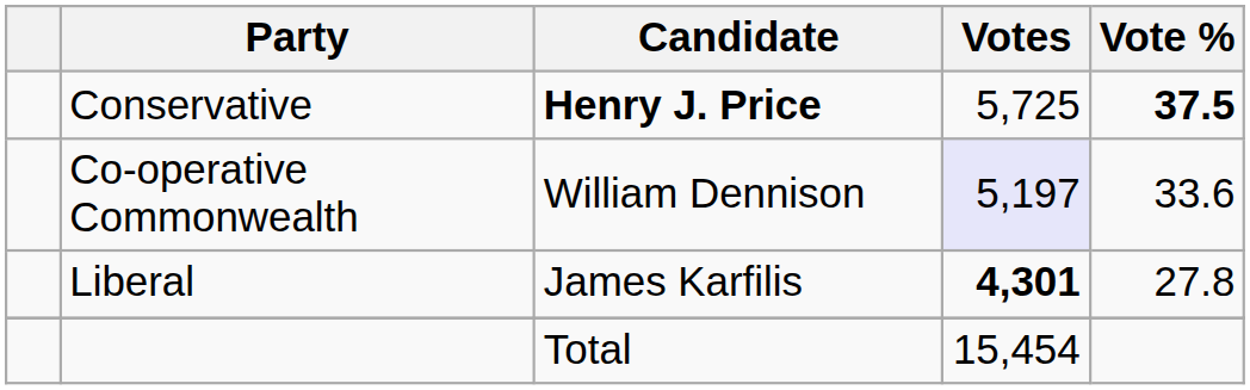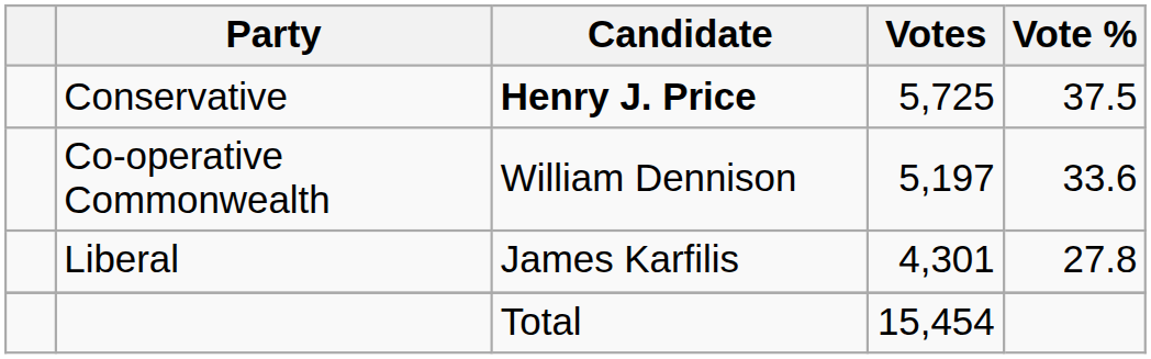Conservative | Vote %: bold -> normal
Co-operative Commonwealth | Votes: lavender background -> no background
Liberal | Votes: bold -> normal
